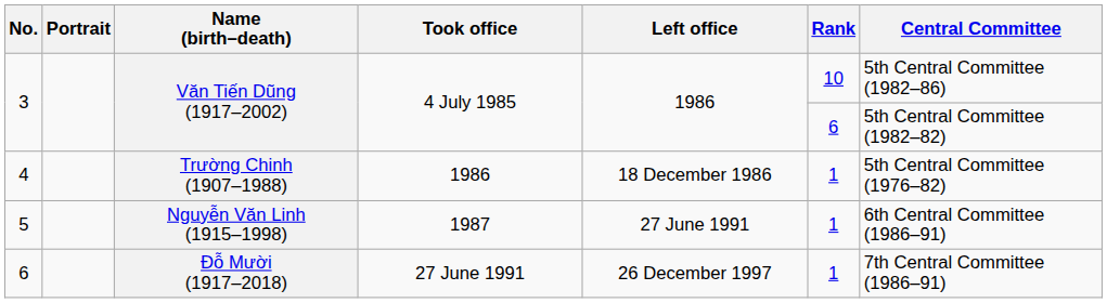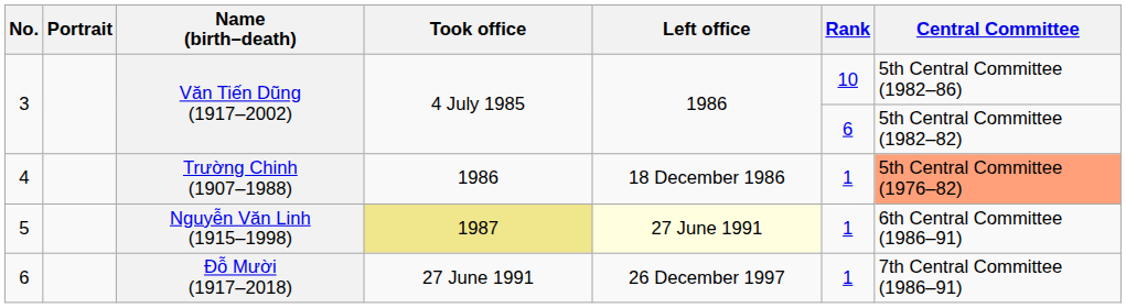4 | Central Committee: no background -> lightsalmon background
5 | Took office: no background -> khaki background
5 | Left office: no background -> lightyellow background
